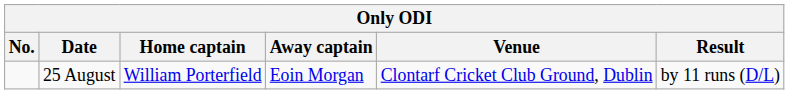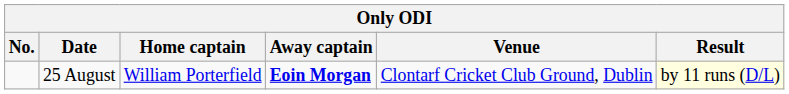25 August | Away captain: normal -> bold
25 August | Result: no background -> lightyellow background
